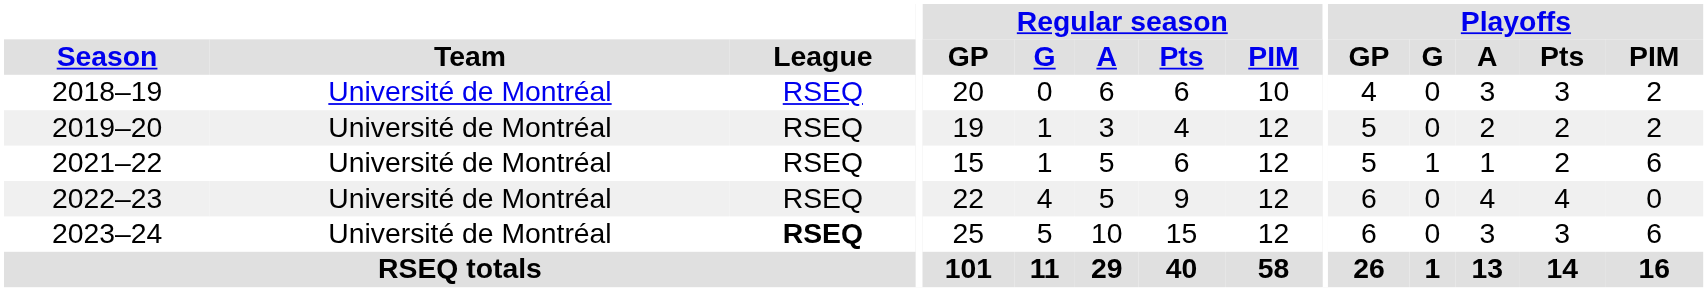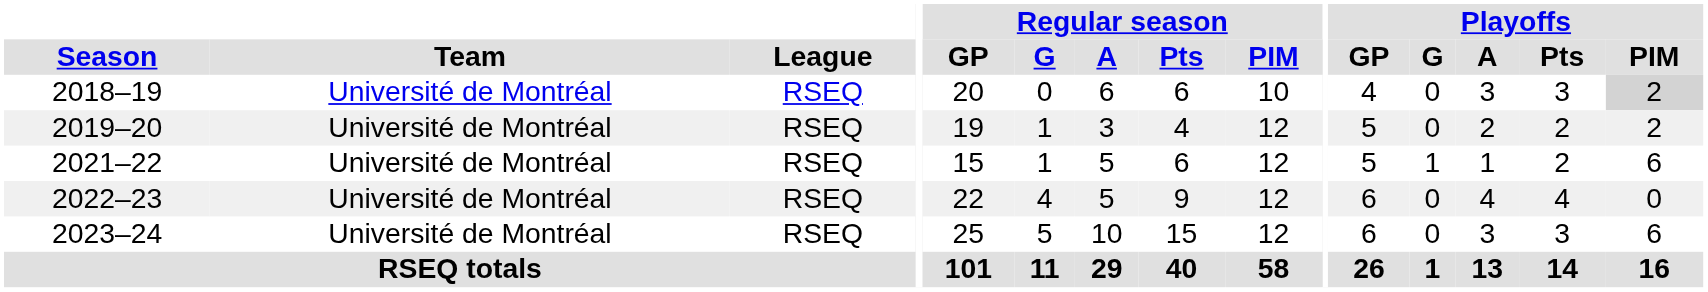2018–19 | Playoffs / PIM: no background -> lightgrey background
2023–24 | League: bold -> normal
